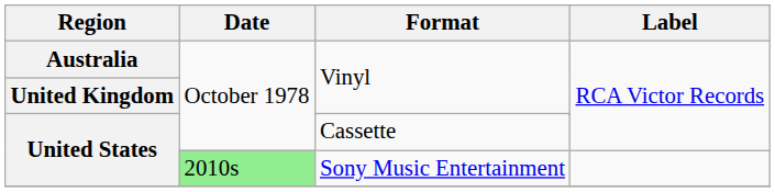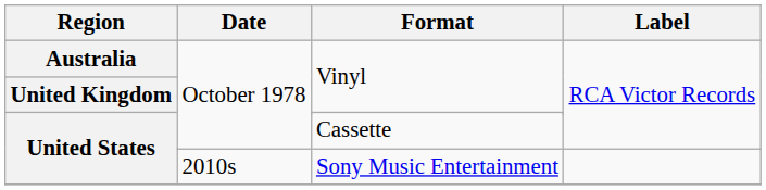Sony Music Entertainment | Date: lightgreen background -> no background
